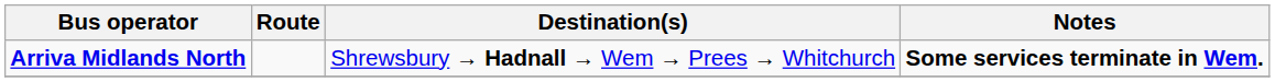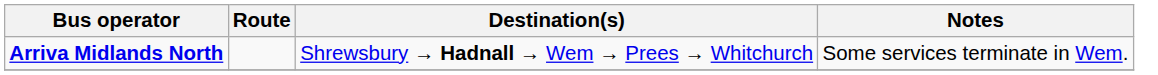Arriva Midlands North | Notes: bold -> normal
